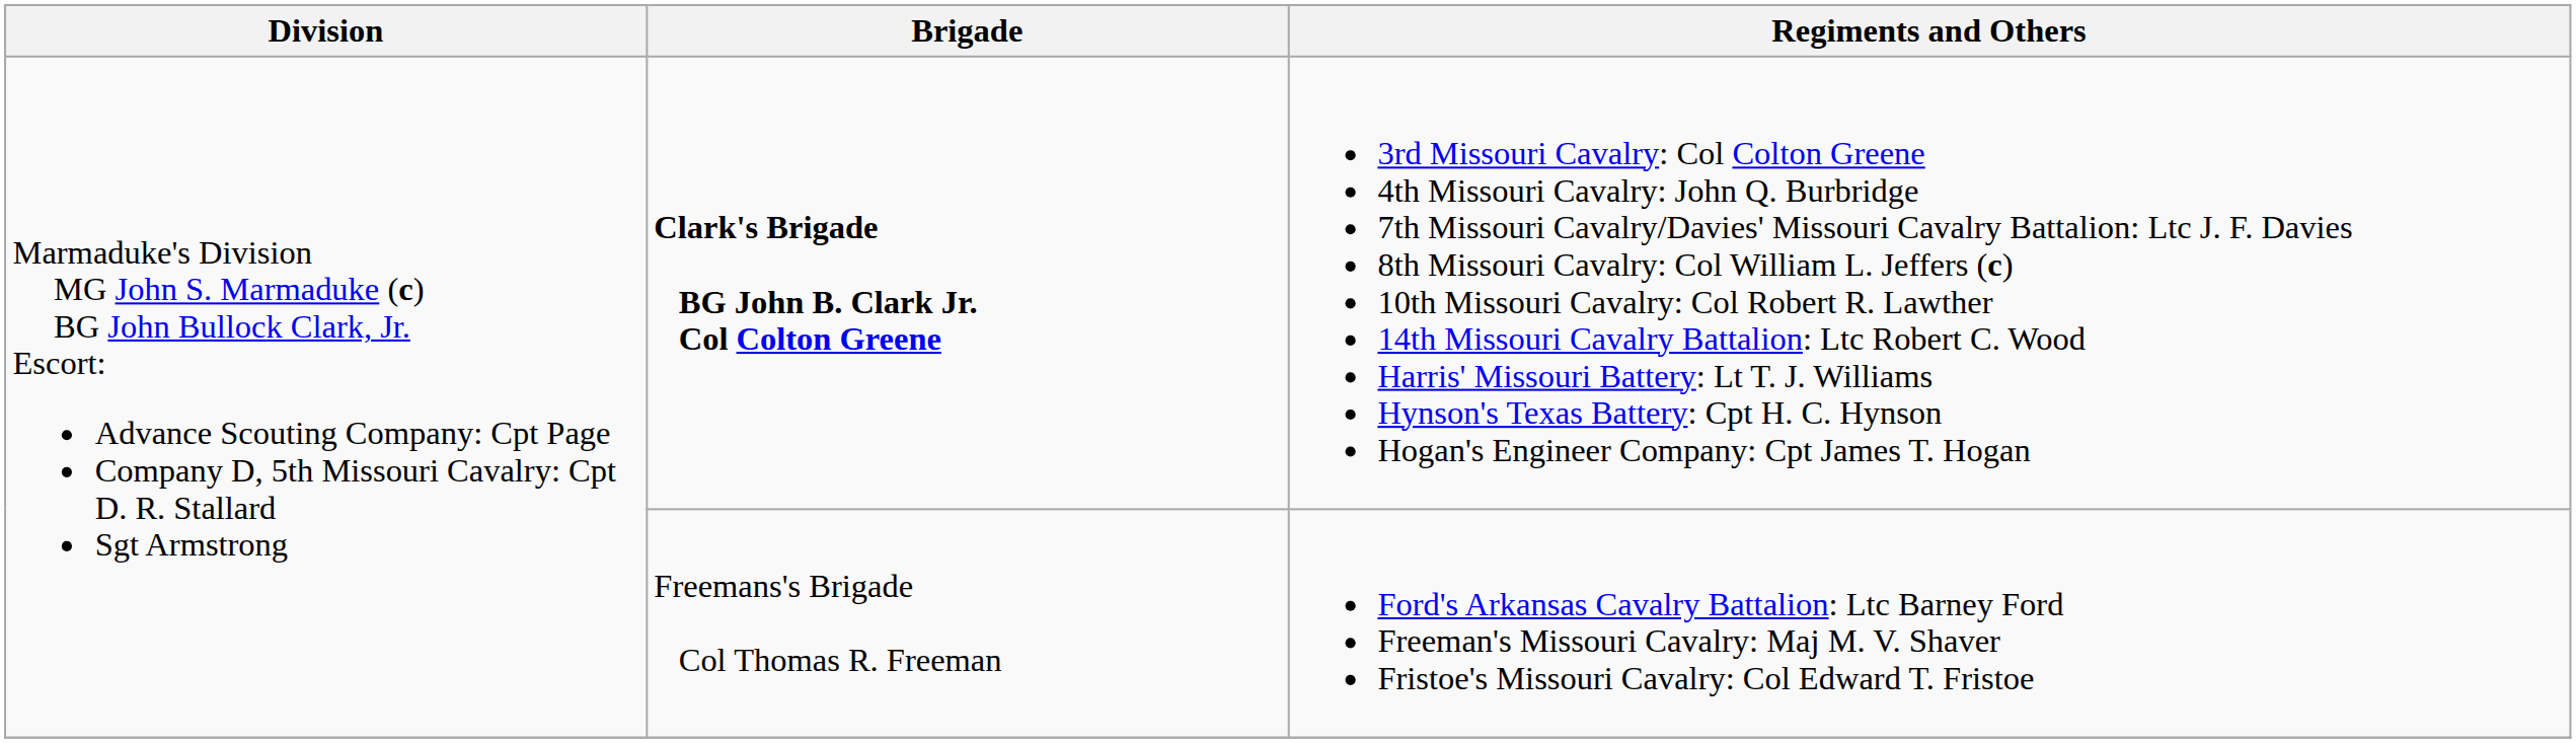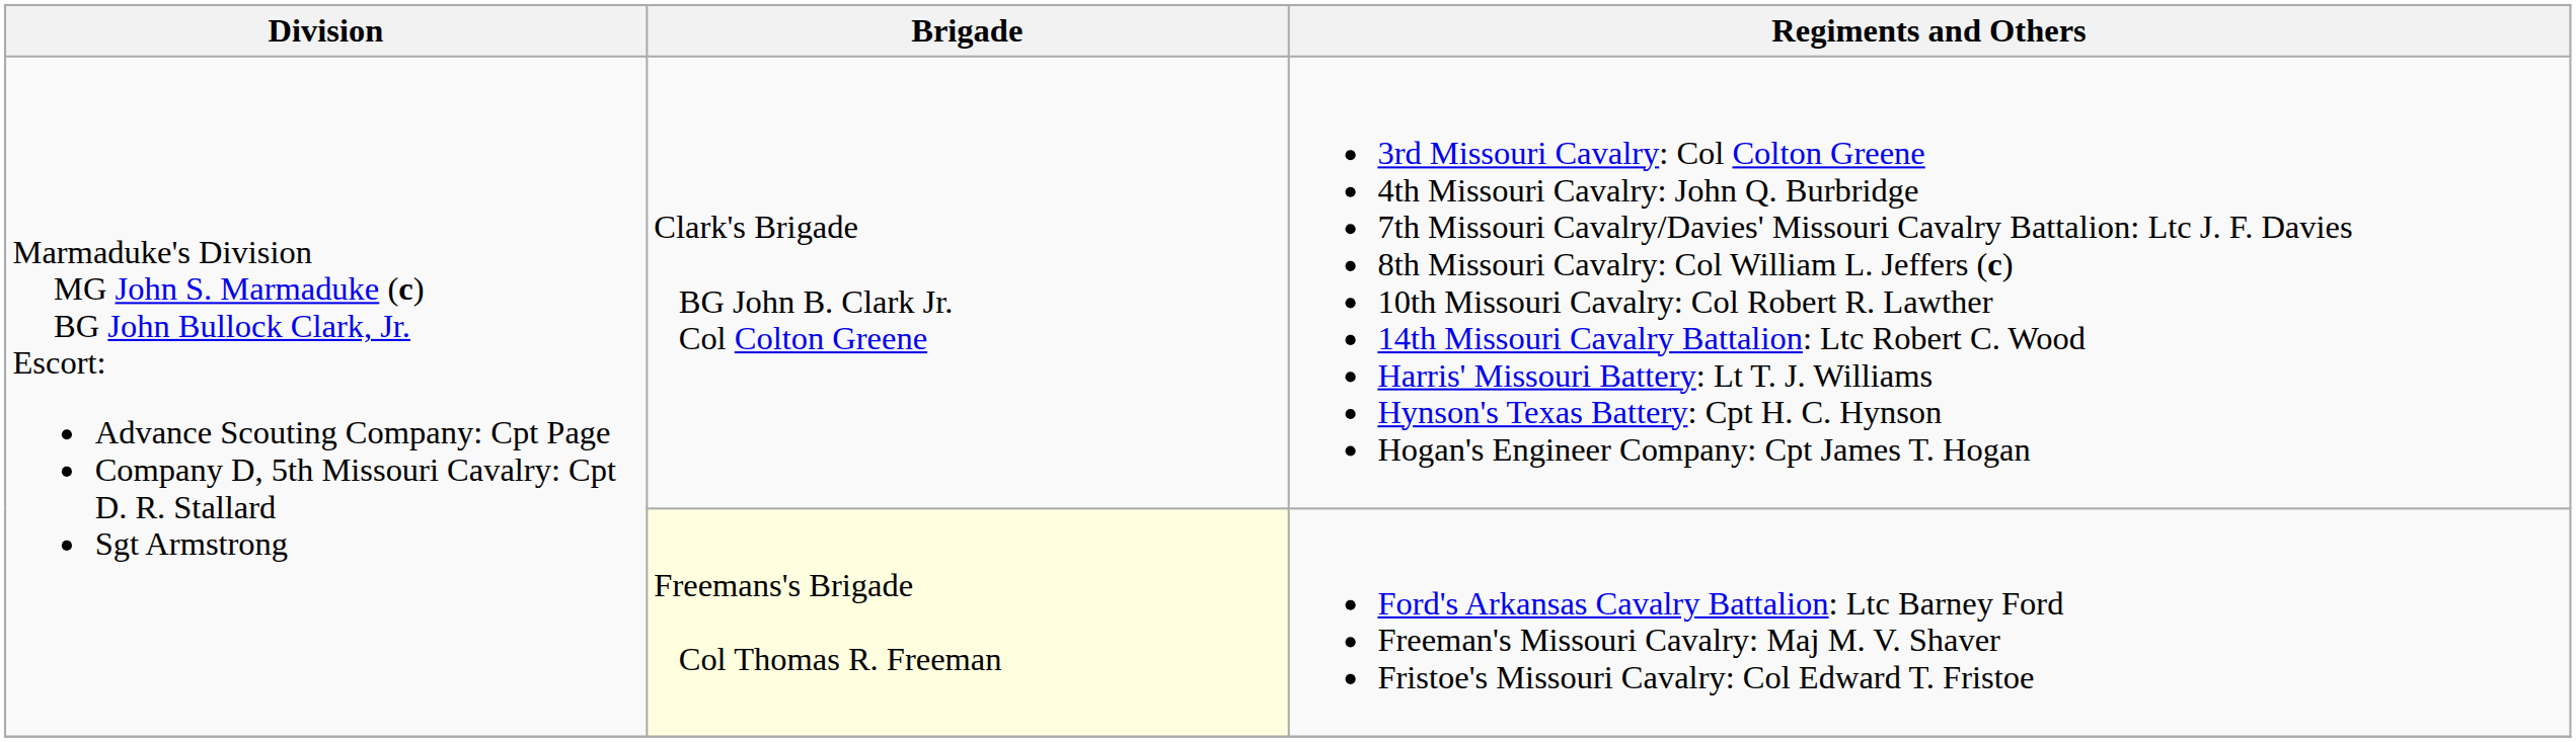Clark's Brigade BG John B. Clark Jr. Col Colton Greene | Brigade: bold -> normal
Freemans's Brigade Col Thomas R. Freeman | Brigade: no background -> lightyellow background
